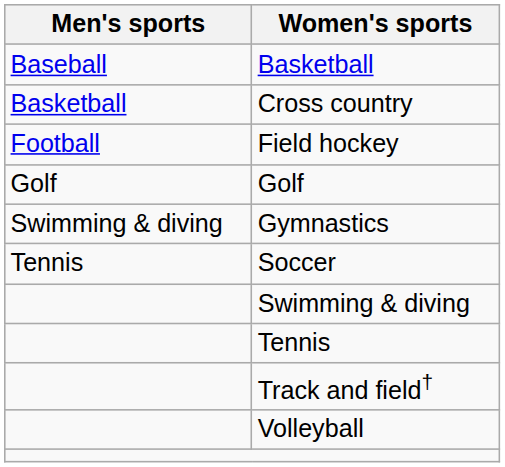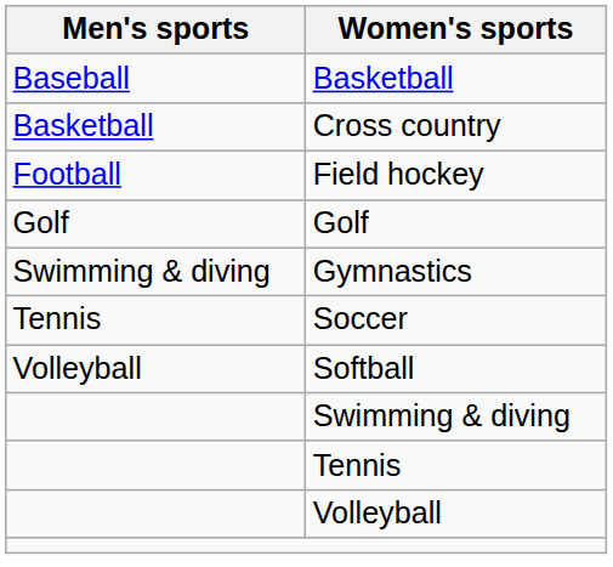+ row: Volleyball | Softball
- row: Track and field†
